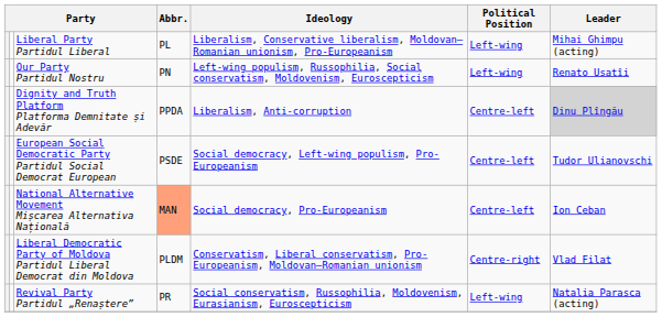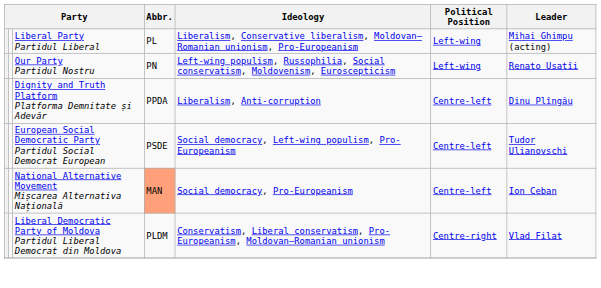Dignity and Truth Platform Platforma Demnitate și Adevăr | Leader: lightgrey background -> no background
- row: Revival Party Partidul „Renaștere” | PR | Social conservatism, Russophilia, Moldovenism, Eurasianism, Euroscepticism | Left-wing | Natalia Parasca (acting)
